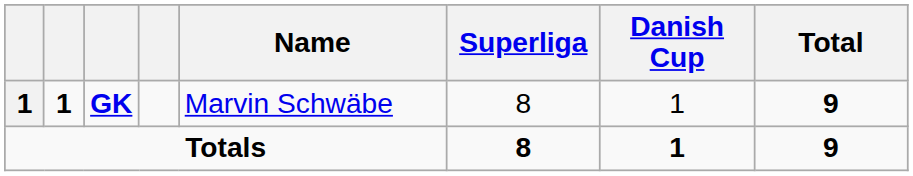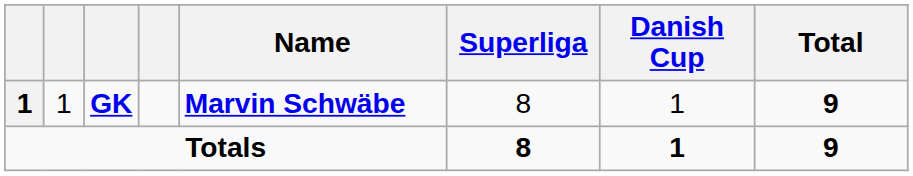row 2 | column 2: bold -> normal
row 2 | Name: normal -> bold
